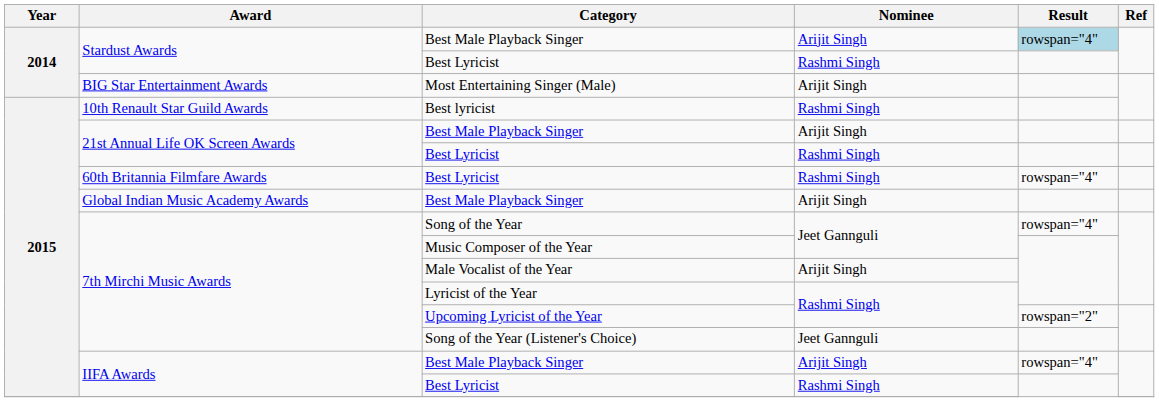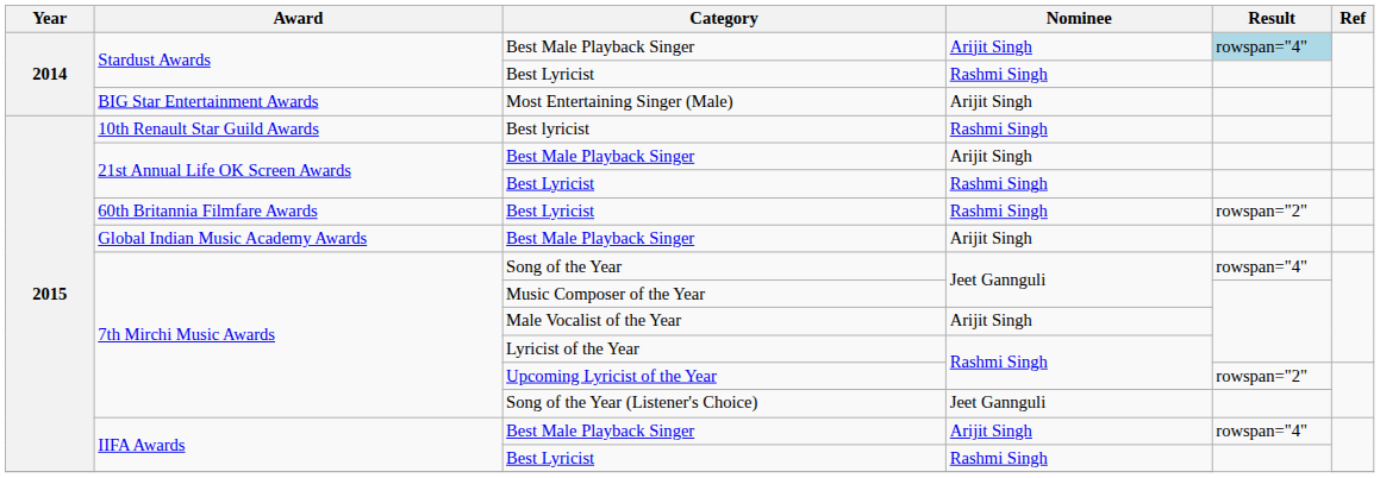60th Britannia Filmfare Awards / Best Lyricist | Result: rowspan="4" -> rowspan="2"
